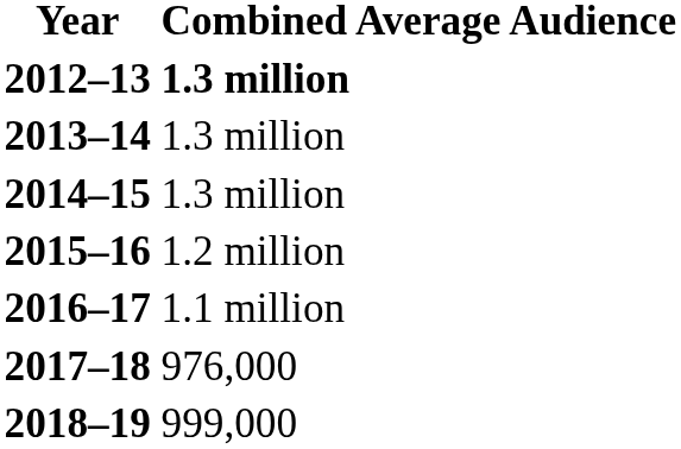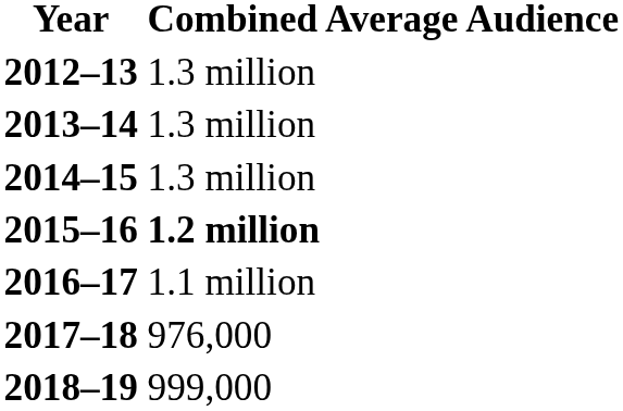2012–13 | Combined Average Audience: bold -> normal
2015–16 | Combined Average Audience: normal -> bold
